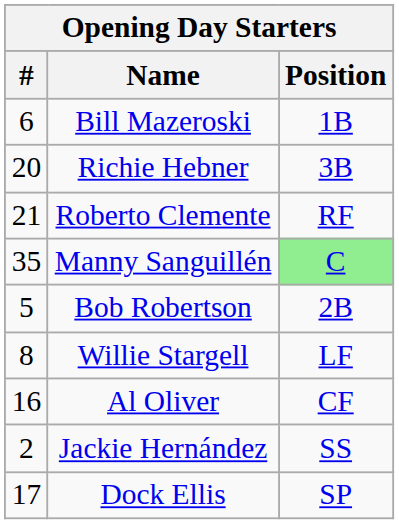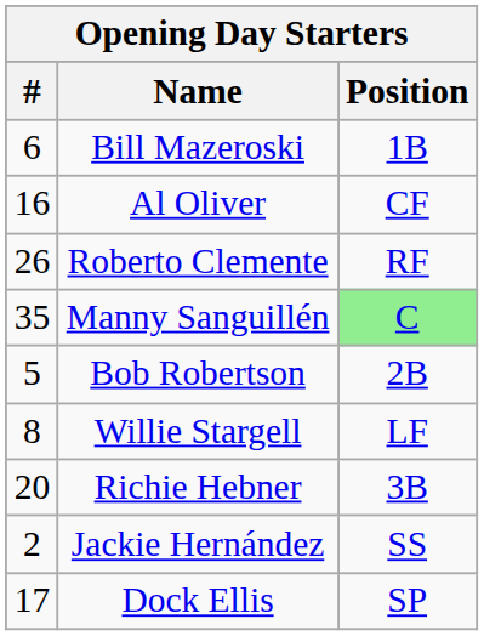rows swapped: Richie Hebner <-> Al Oliver
Roberto Clemente | #: 21 -> 26
